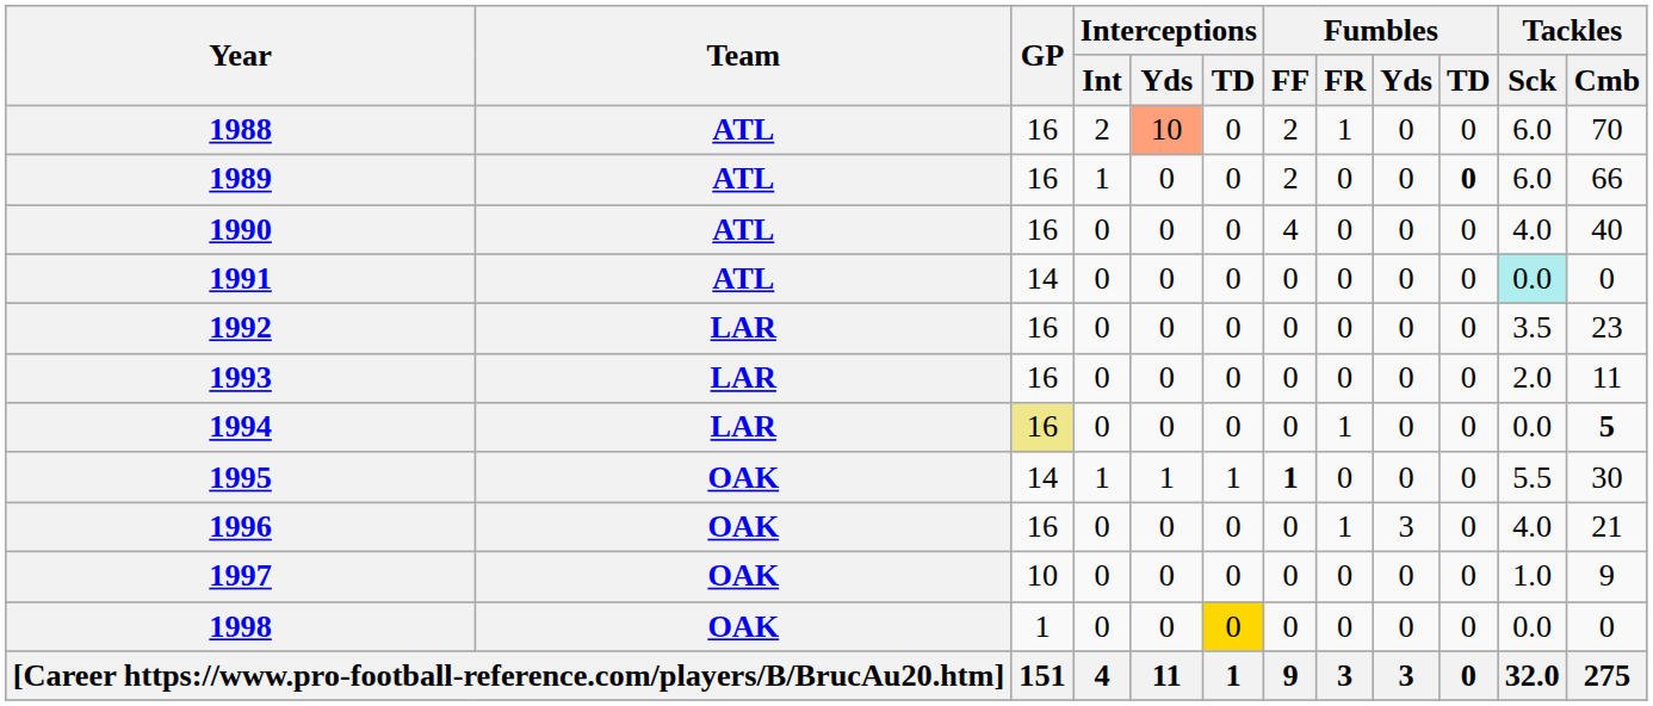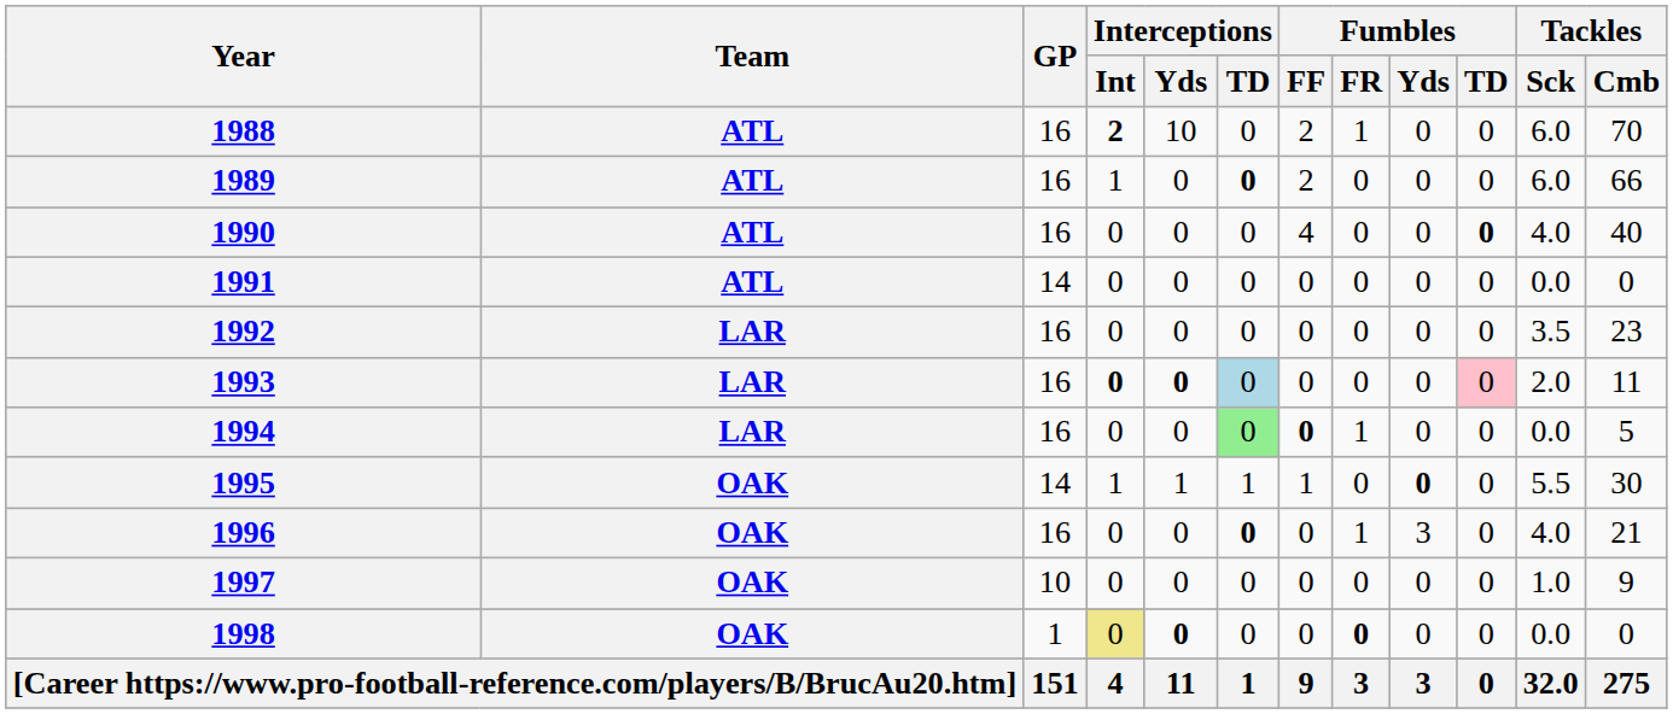1988 | Interceptions / Int: normal -> bold
1988 | Interceptions / Yds: lightsalmon background -> no background
1989 | Interceptions / TD: normal -> bold
1989 | Fumbles / TD: bold -> normal
1990 | Fumbles / TD: normal -> bold
1991 | Tackles / Sck: paleturquoise background -> no background
1993 | Interceptions / Int: normal -> bold
1993 | Interceptions / Yds: normal -> bold
1993 | Interceptions / TD: no background -> lightblue background
1993 | Fumbles / TD: no background -> pink background
1994 | GP: khaki background -> no background
1994 | Interceptions / TD: no background -> lightgreen background
1994 | Fumbles / FF: normal -> bold
1994 | Tackles / Cmb: bold -> normal
1995 | Fumbles / FF: bold -> normal
1995 | Fumbles / Yds: normal -> bold
1996 | Interceptions / TD: normal -> bold
1998 | Interceptions / Int: no background -> khaki background
1998 | Interceptions / Yds: normal -> bold
1998 | Interceptions / TD: gold background -> no background
1998 | Fumbles / FR: normal -> bold
